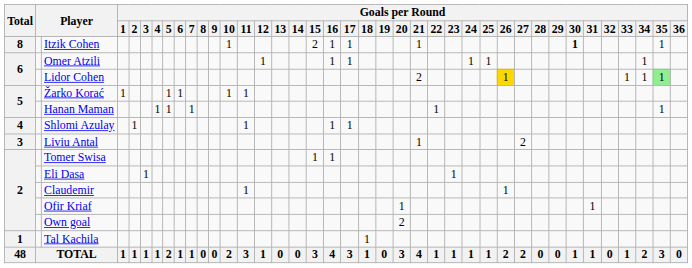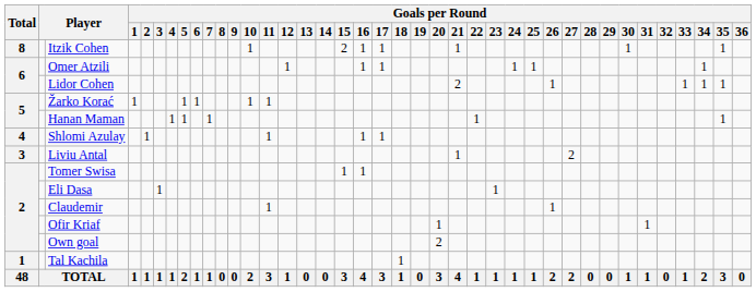Itzik Cohen | Goals per Round / 30: bold -> normal
Lidor Cohen | Goals per Round / 26: gold background -> no background
Lidor Cohen | Goals per Round / 35: lightgreen background -> no background
